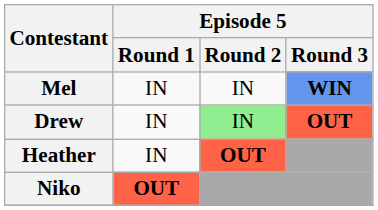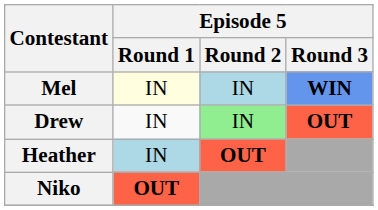Mel | Episode 5 / Round 1: no background -> lightyellow background
Mel | Episode 5 / Round 2: no background -> lightblue background
Heather | Episode 5 / Round 1: no background -> lightblue background
